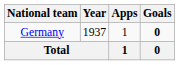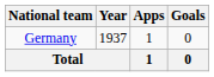Germany | Goals: bold -> normal
